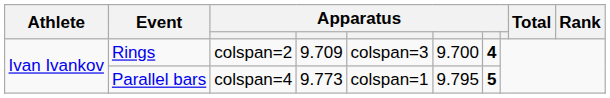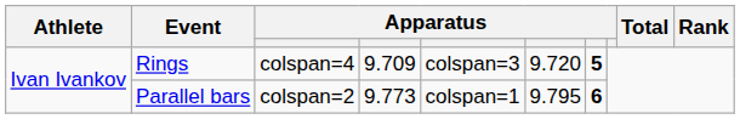Rings | column 3: colspan=2 -> colspan=4
Rings | column 6: 9.700 -> 9.720
Rings | column 7: 4 -> 5
Parallel bars | column 3: colspan=4 -> colspan=2
Parallel bars | column 7: 5 -> 6
